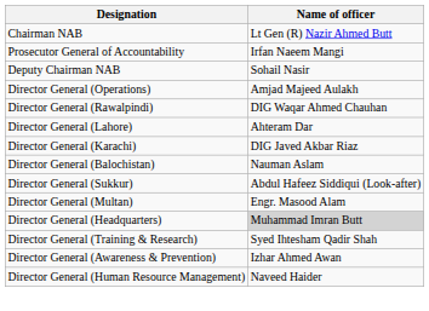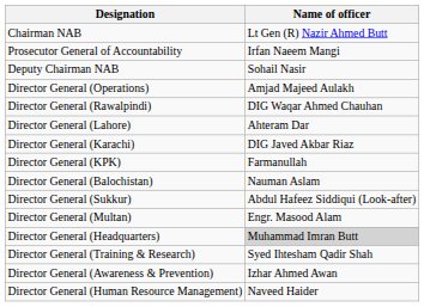+ row: Director General (KPK) | Farmanullah
